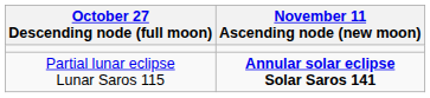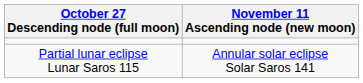Partial lunar eclipse Lunar Saros 115 | November 11 Ascending node (new moon): bold -> normal
